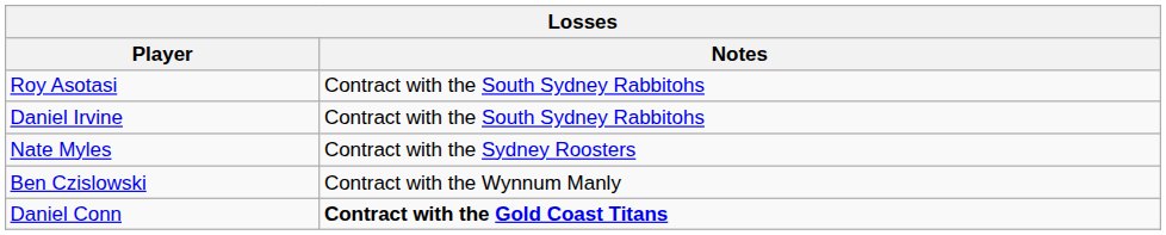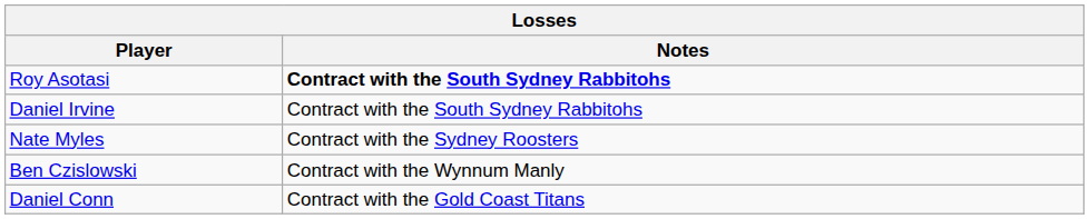Roy Asotasi | Notes: normal -> bold
Daniel Conn | Notes: bold -> normal
